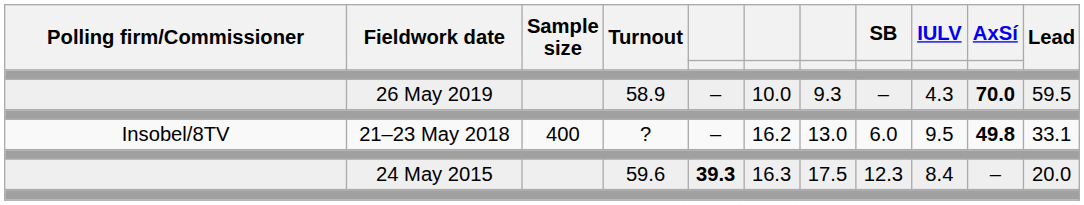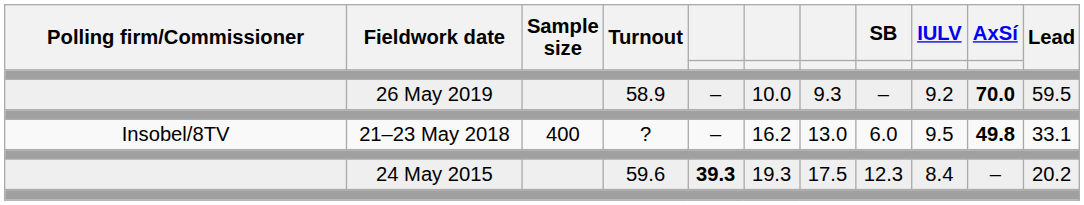26 May 2019 | IULV: 4.3 -> 9.2
24 May 2015 | column 6: 16.3 -> 19.3
24 May 2015 | Lead: 20.0 -> 20.2
